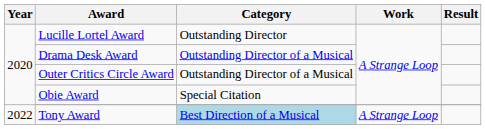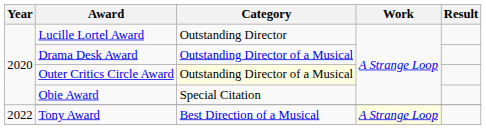Outer Critics Circle Award | Category: no background -> lightyellow background
Tony Award | Category: lightblue background -> no background
Tony Award | Work: no background -> lightyellow background
